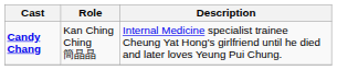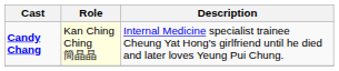Candy Chang | Role: no background -> lightyellow background
